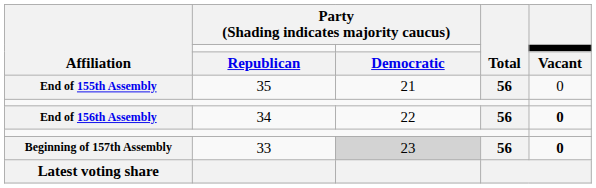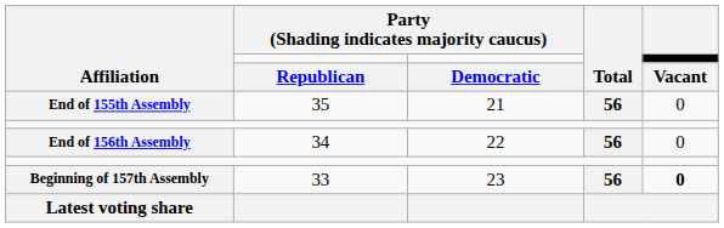End of 156th Assembly | column 5: bold -> normal
Beginning of 157th Assembly | column 3: lightgrey background -> no background
